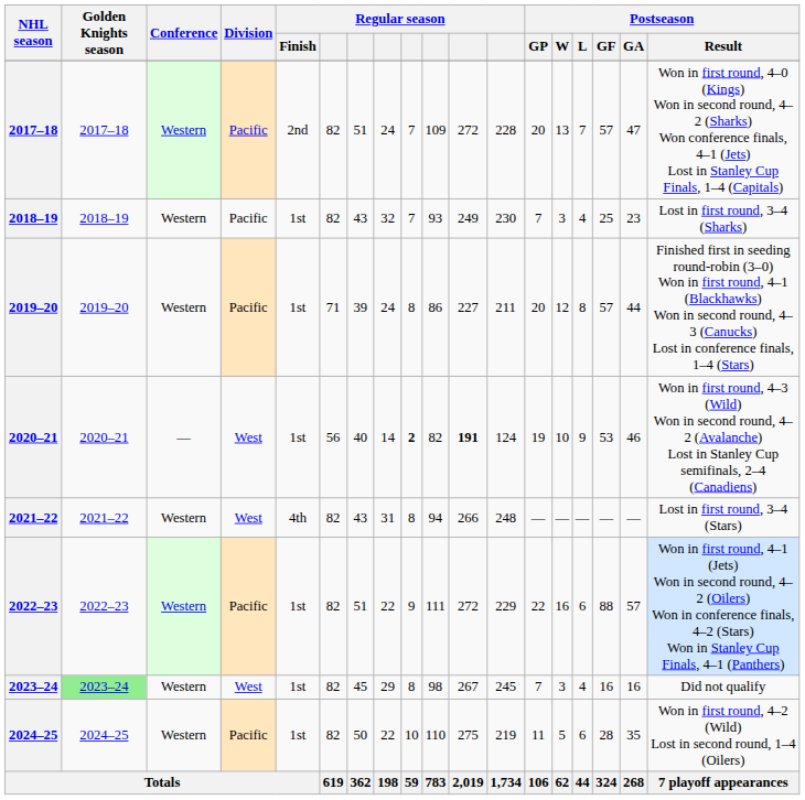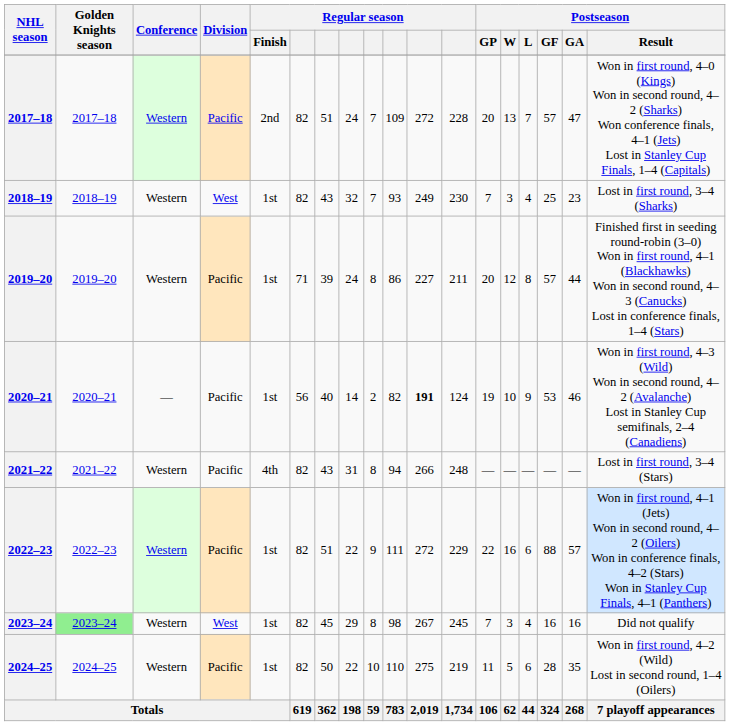row 4 | Division: Pacific -> West
row 6 | Division: West -> Pacific
row 6 | column 9: bold -> normal
row 7 | Division: West -> Pacific
